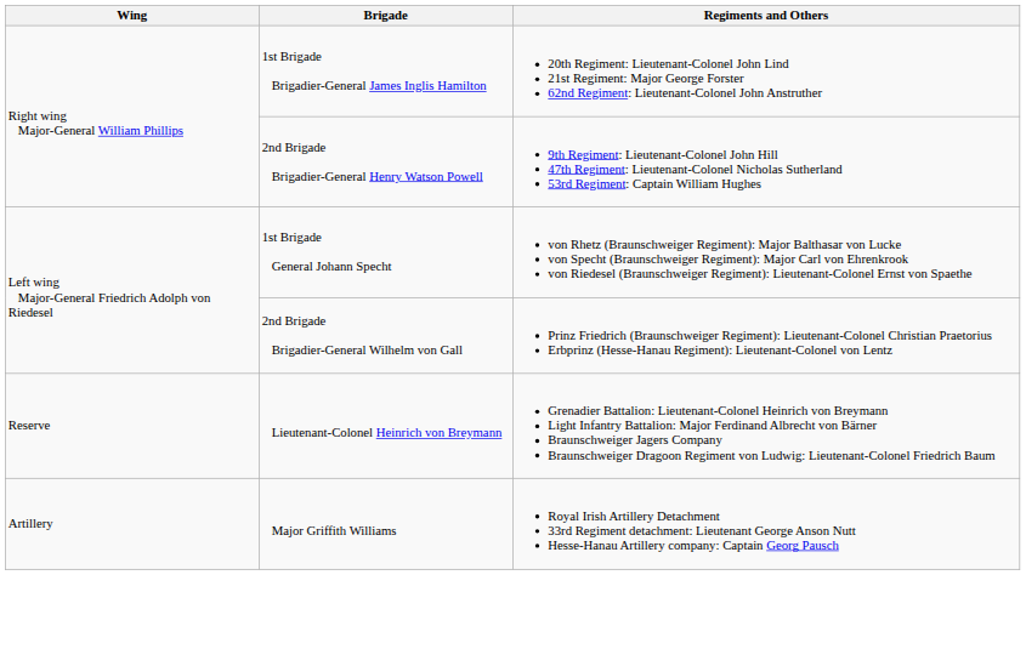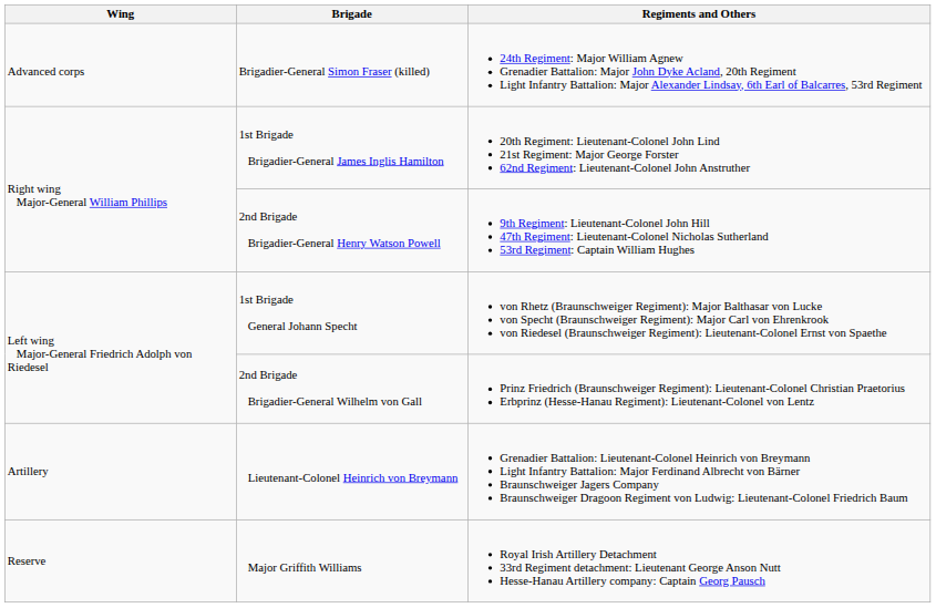+ row: Advanced corps | Brigadier-General Simon Fraser (killed) | 24th Regiment: Major William Agnew Grenadier Battalion: Major John Dyke Acland, 20th Regiment Light Infantry Battalion: Major Alexander Lindsay, 6th Earl of Balcarres, 53rd Regiment
Lieutenant-Colonel Heinrich von Breymann | Wing: Reserve -> Artillery
Major Griffith Williams | Wing: Artillery -> Reserve
